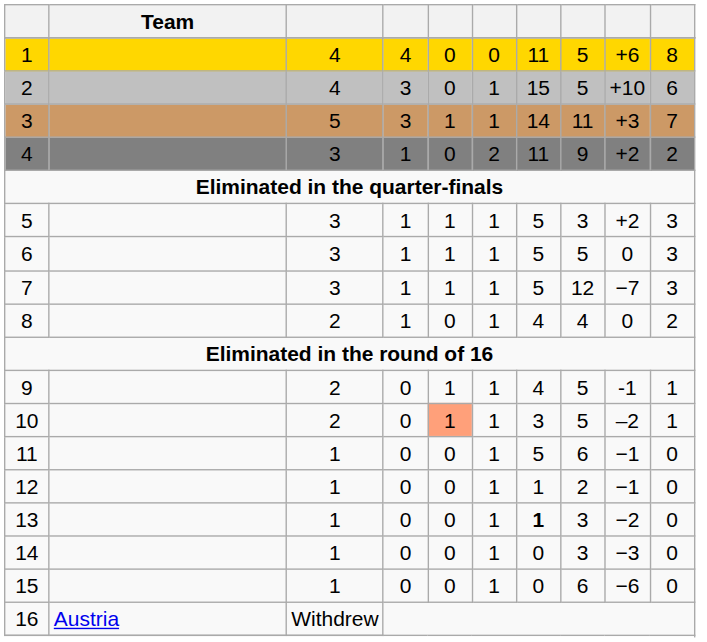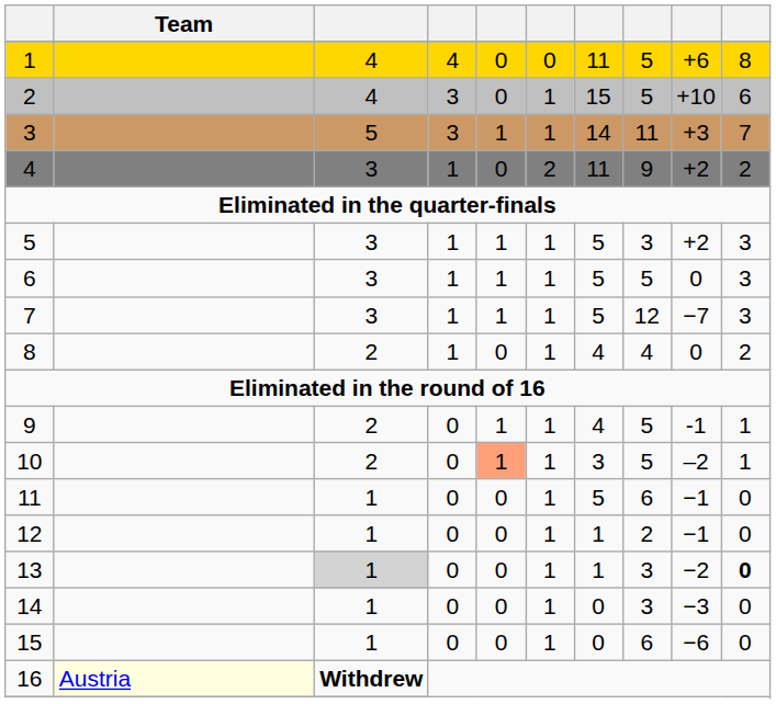13 | column 3: no background -> lightgrey background
13 | column 7: bold -> normal
13 | column 10: normal -> bold
16 | Team: no background -> lightyellow background
16 | column 3: normal -> bold
